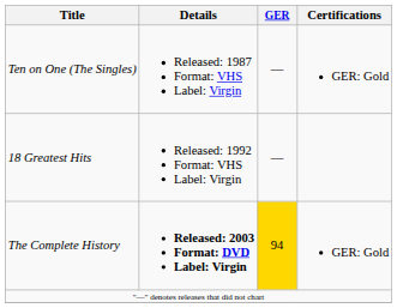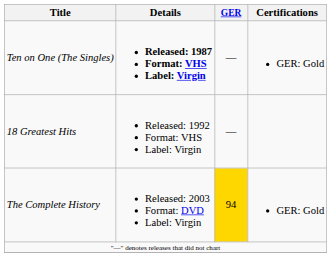Ten on One (The Singles) | Details: normal -> bold
The Complete History | Details: bold -> normal
